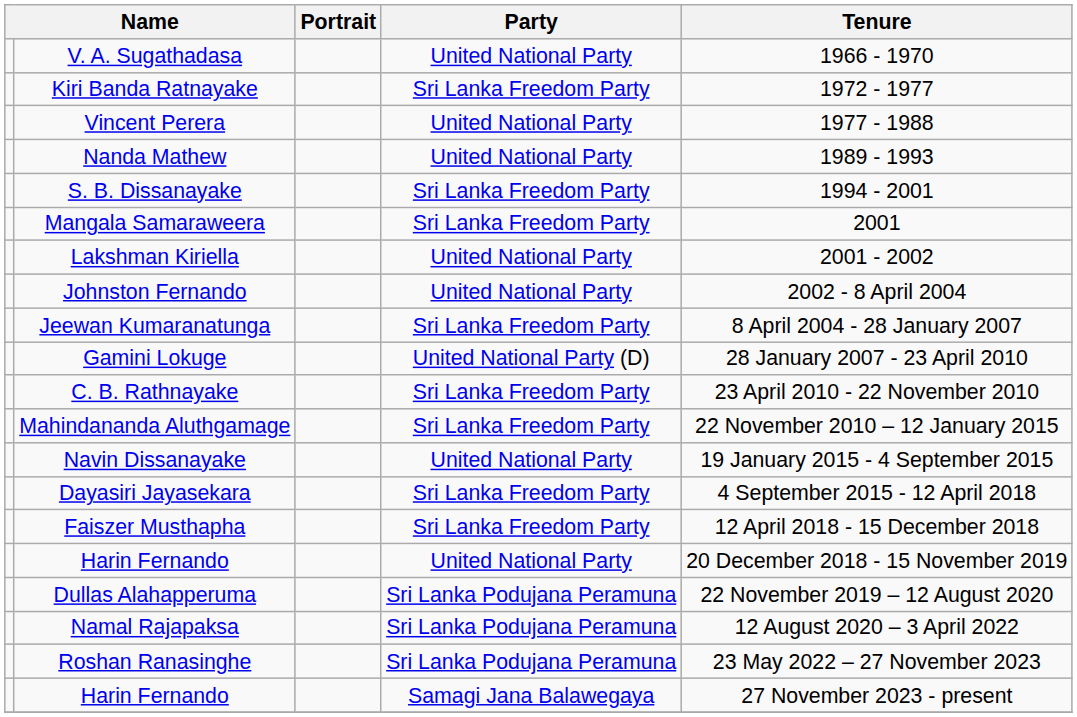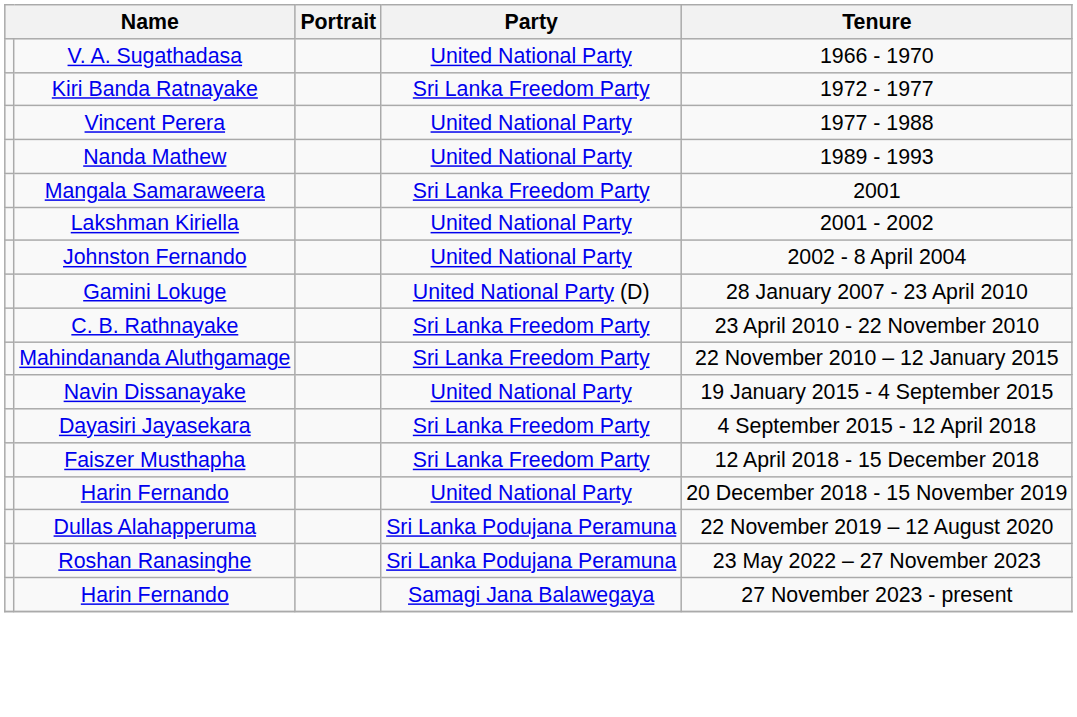- row: S. B. Dissanayake | Sri Lanka Freedom Party | 1994 - 2001
- row: Jeewan Kumaranatunga | Sri Lanka Freedom Party | 8 April 2004 - 28 January 2007
- row: Namal Rajapaksa | Sri Lanka Podujana Peramuna | 12 August 2020 – 3 April 2022
